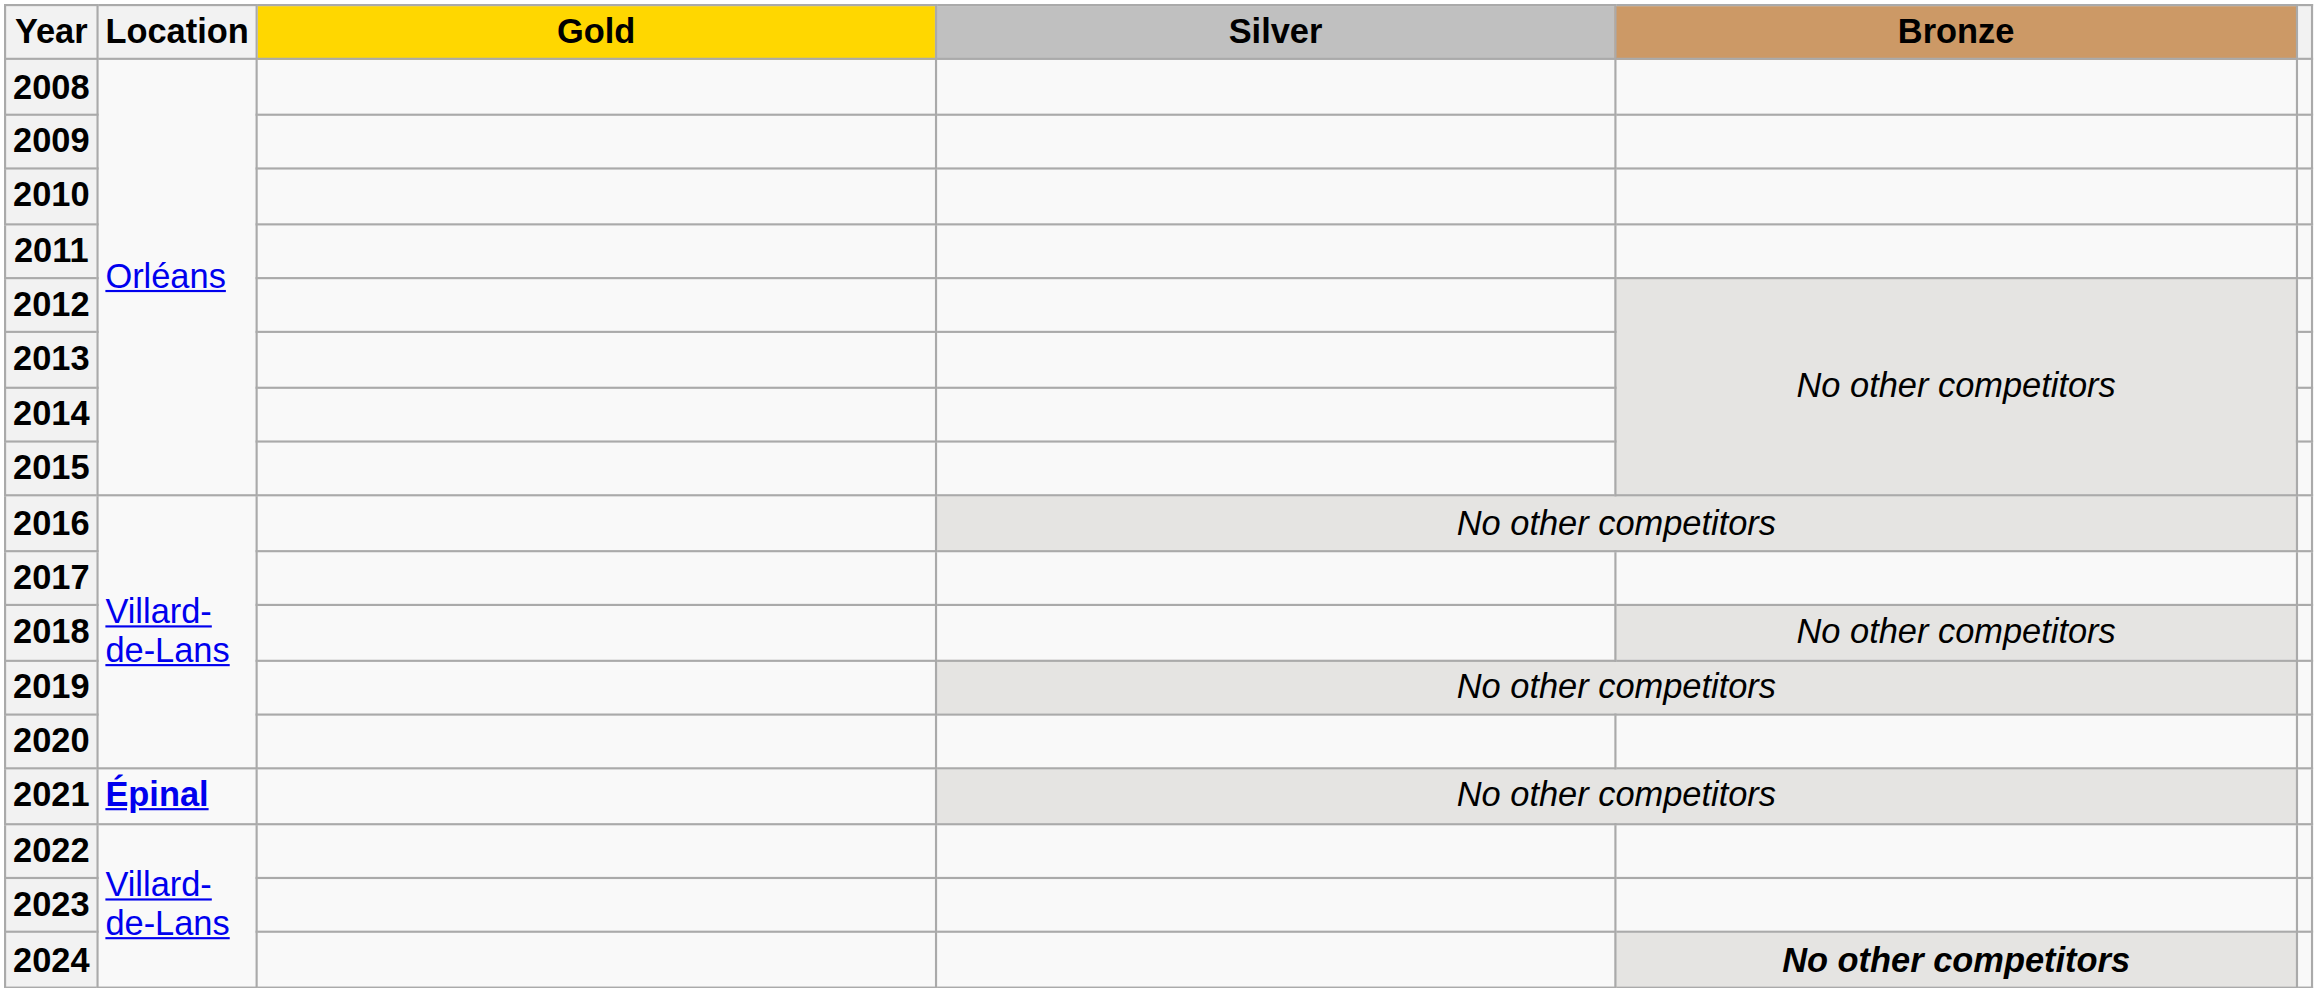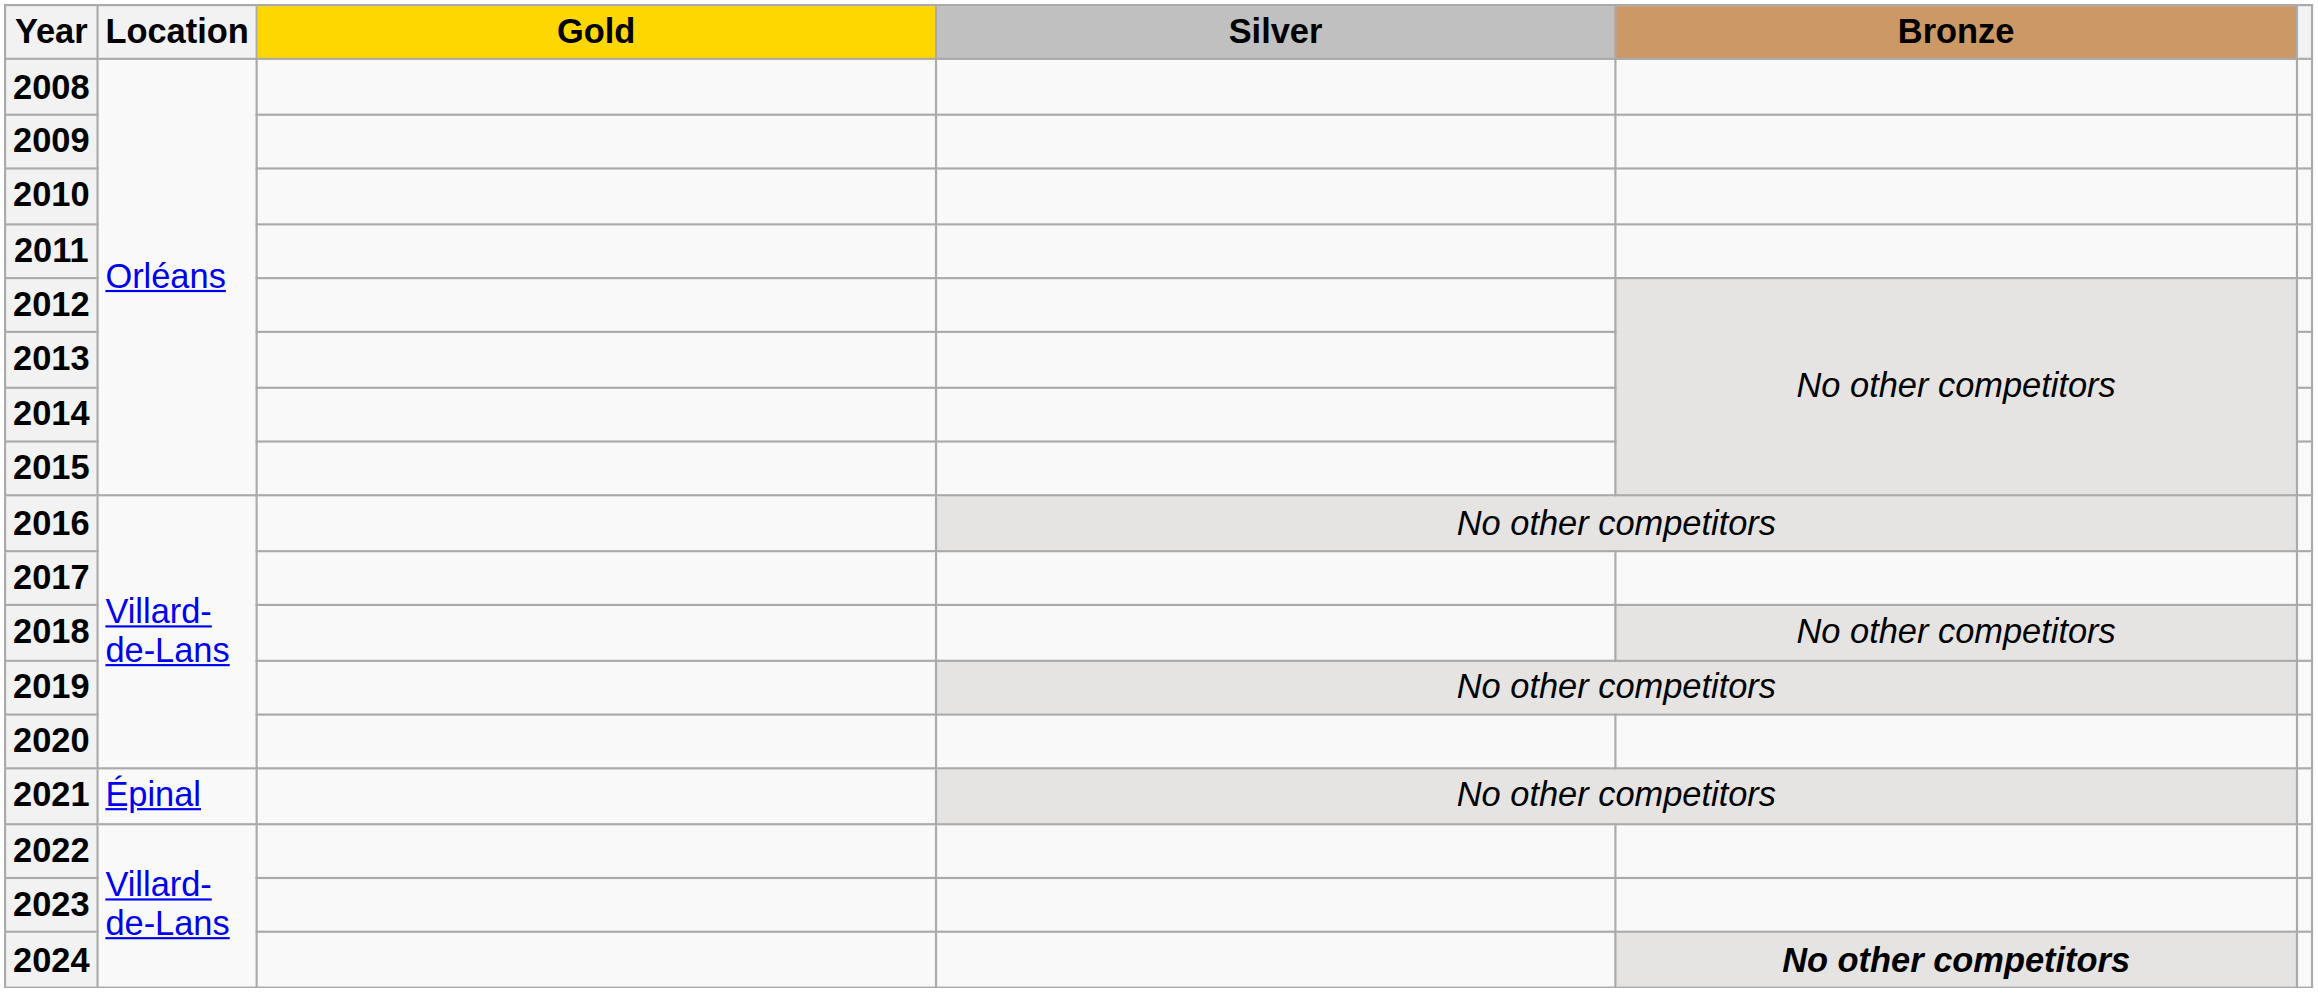2021 | Location: bold -> normal
